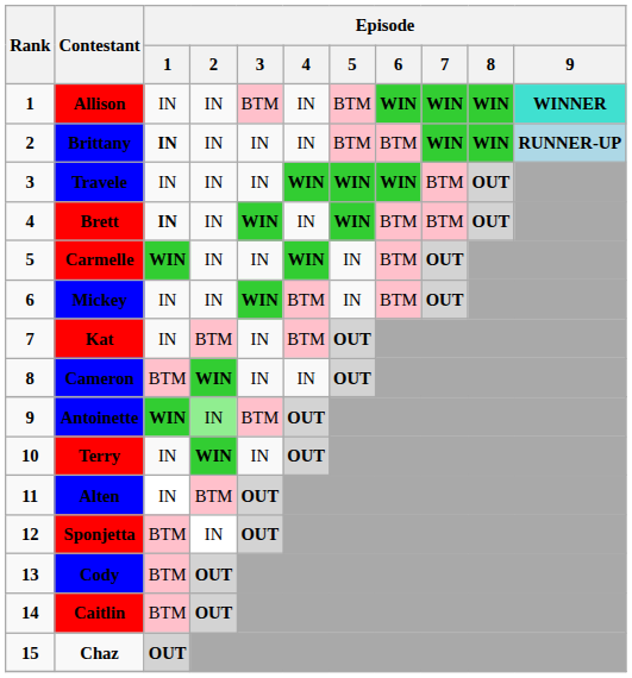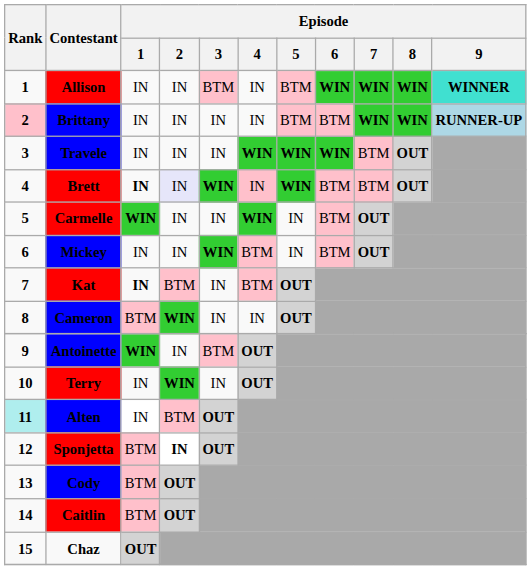Brittany | Rank: no background -> pink background
Brittany | Episode / 1: bold -> normal
Brett | Episode / 2: no background -> lavender background
Brett | Episode / 4: no background -> pink background
Kat | Episode / 1: normal -> bold
Antoinette | Episode / 2: lightgreen background -> no background
Alten | Rank: no background -> paleturquoise background
Sponjetta | Episode / 2: normal -> bold
